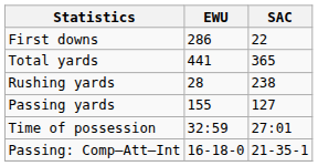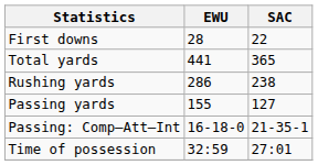First downs | EWU: 286 -> 28
Rushing yards | EWU: 28 -> 286
rows swapped: Passing: Comp–Att–Int <-> Time of possession
